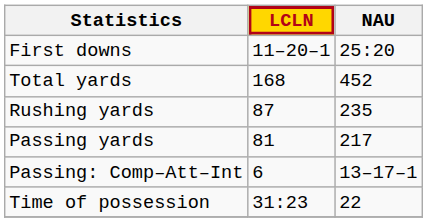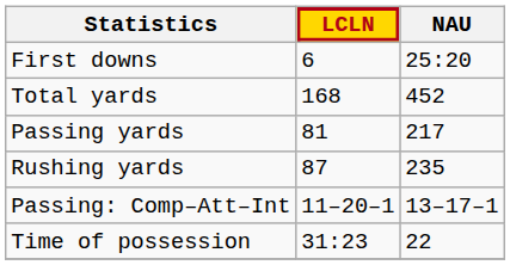First downs | LCLN: 11–20–1 -> 6
rows swapped: Rushing yards <-> Passing yards
Passing: Comp–Att–Int | LCLN: 6 -> 11–20–1
